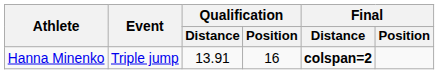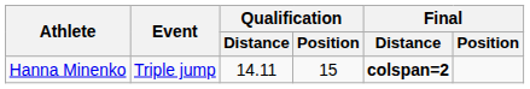Hanna Minenko | Qualification / Distance: 13.91 -> 14.11
Hanna Minenko | Qualification / Position: 16 -> 15
